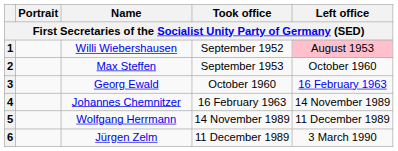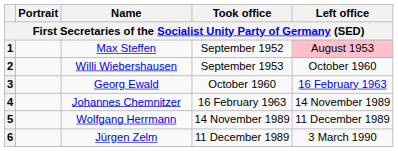1 | Name: Willi Wiebershausen -> Max Steffen
2 | Name: Max Steffen -> Willi Wiebershausen
